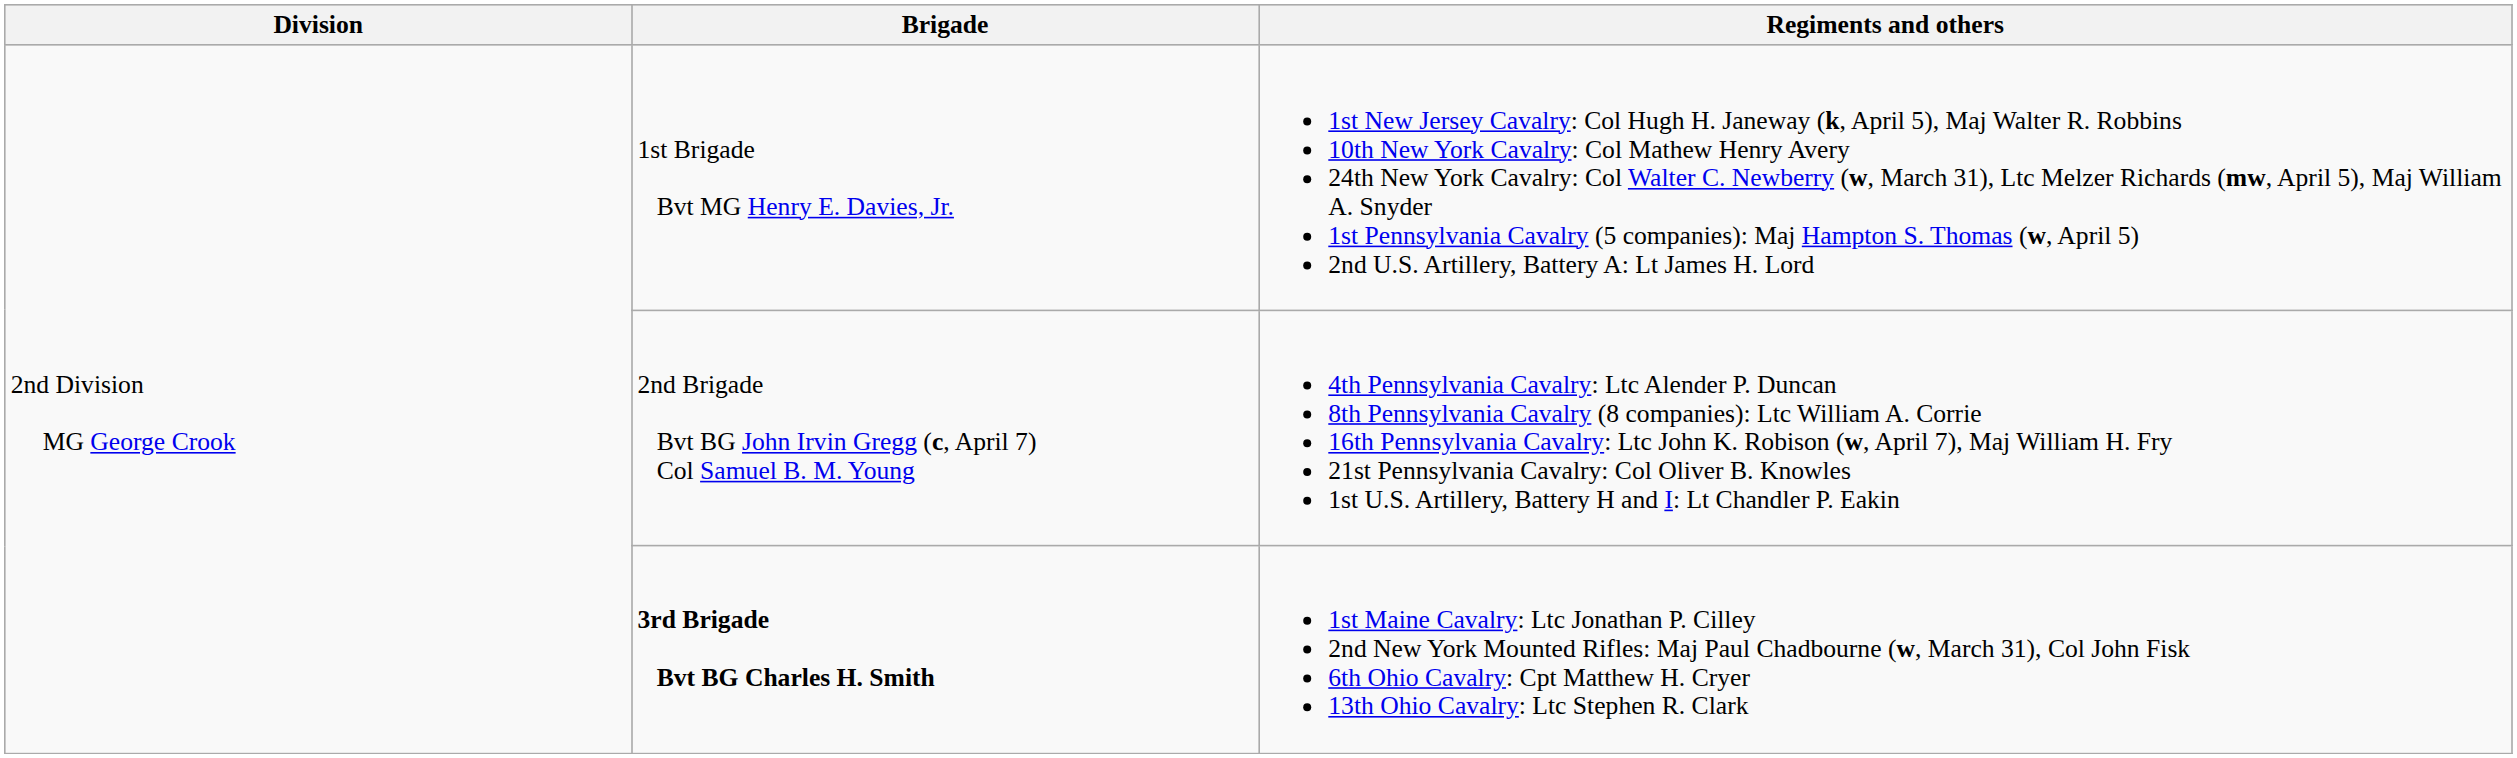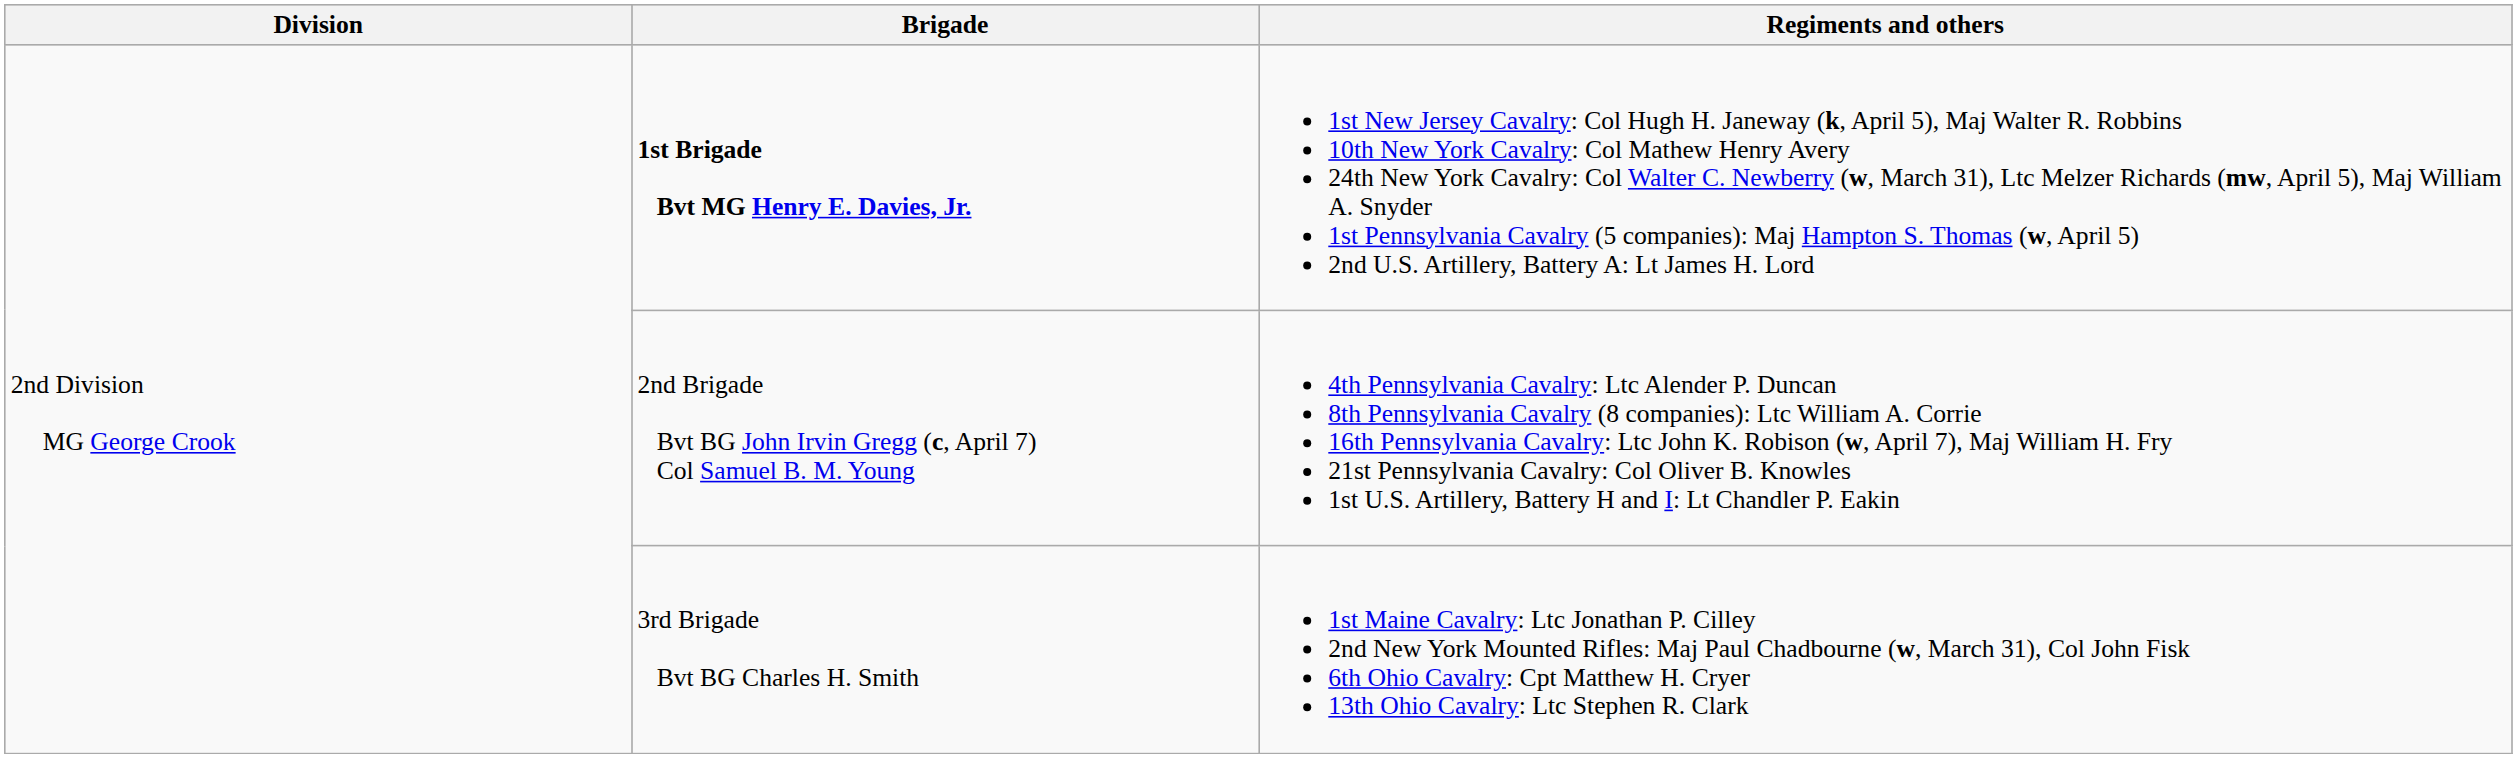1st Brigade Bvt MG Henry E. Davies, Jr. | Brigade: normal -> bold
3rd Brigade Bvt BG Charles H. Smith | Brigade: bold -> normal
